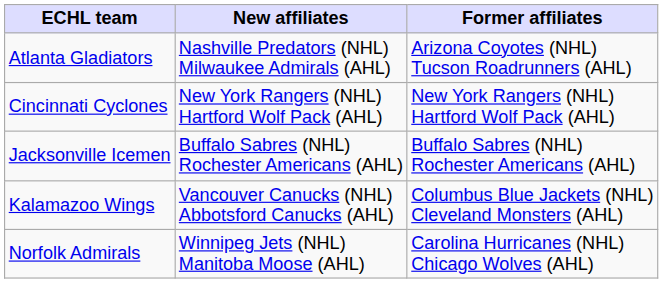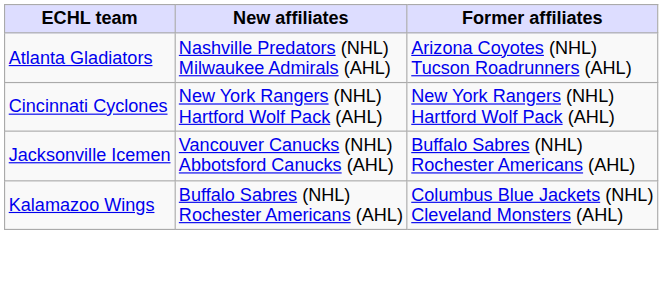Jacksonville Icemen | New affiliates: Buffalo Sabres (NHL) Rochester Americans (AHL) -> Vancouver Canucks (NHL) Abbotsford Canucks (AHL)
Kalamazoo Wings | New affiliates: Vancouver Canucks (NHL) Abbotsford Canucks (AHL) -> Buffalo Sabres (NHL) Rochester Americans (AHL)
- row: Norfolk Admirals | Winnipeg Jets (NHL) Manitoba Moose (AHL) | Carolina Hurricanes (NHL) Chicago Wolves (AHL)
